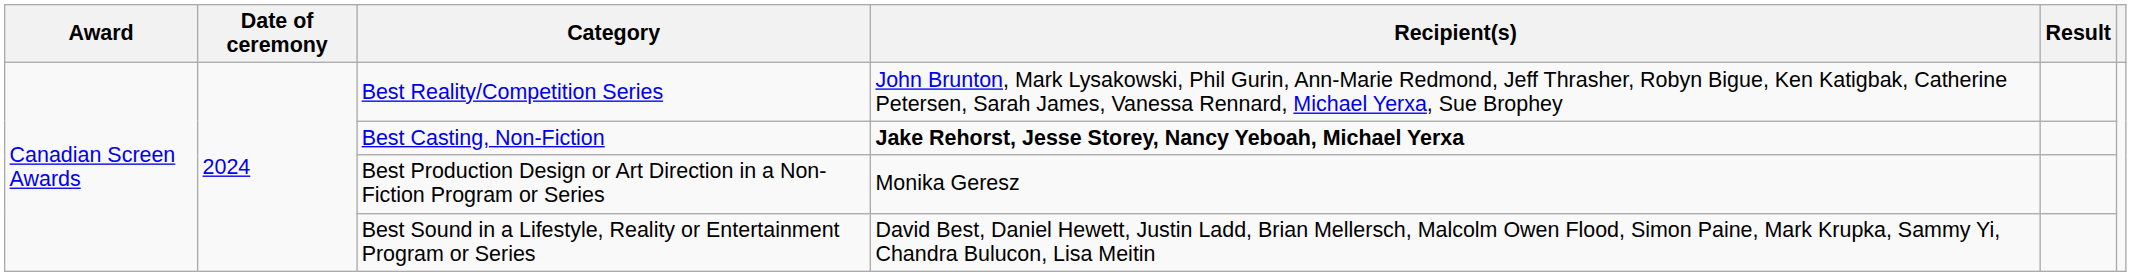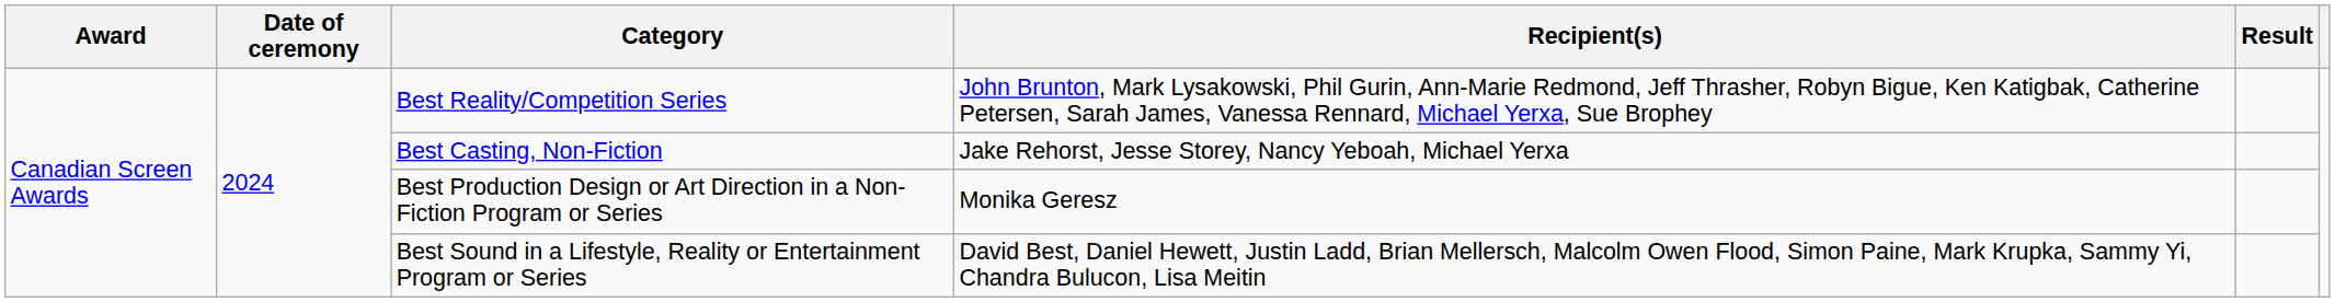Best Casting, Non-Fiction | Recipient(s): bold -> normal
